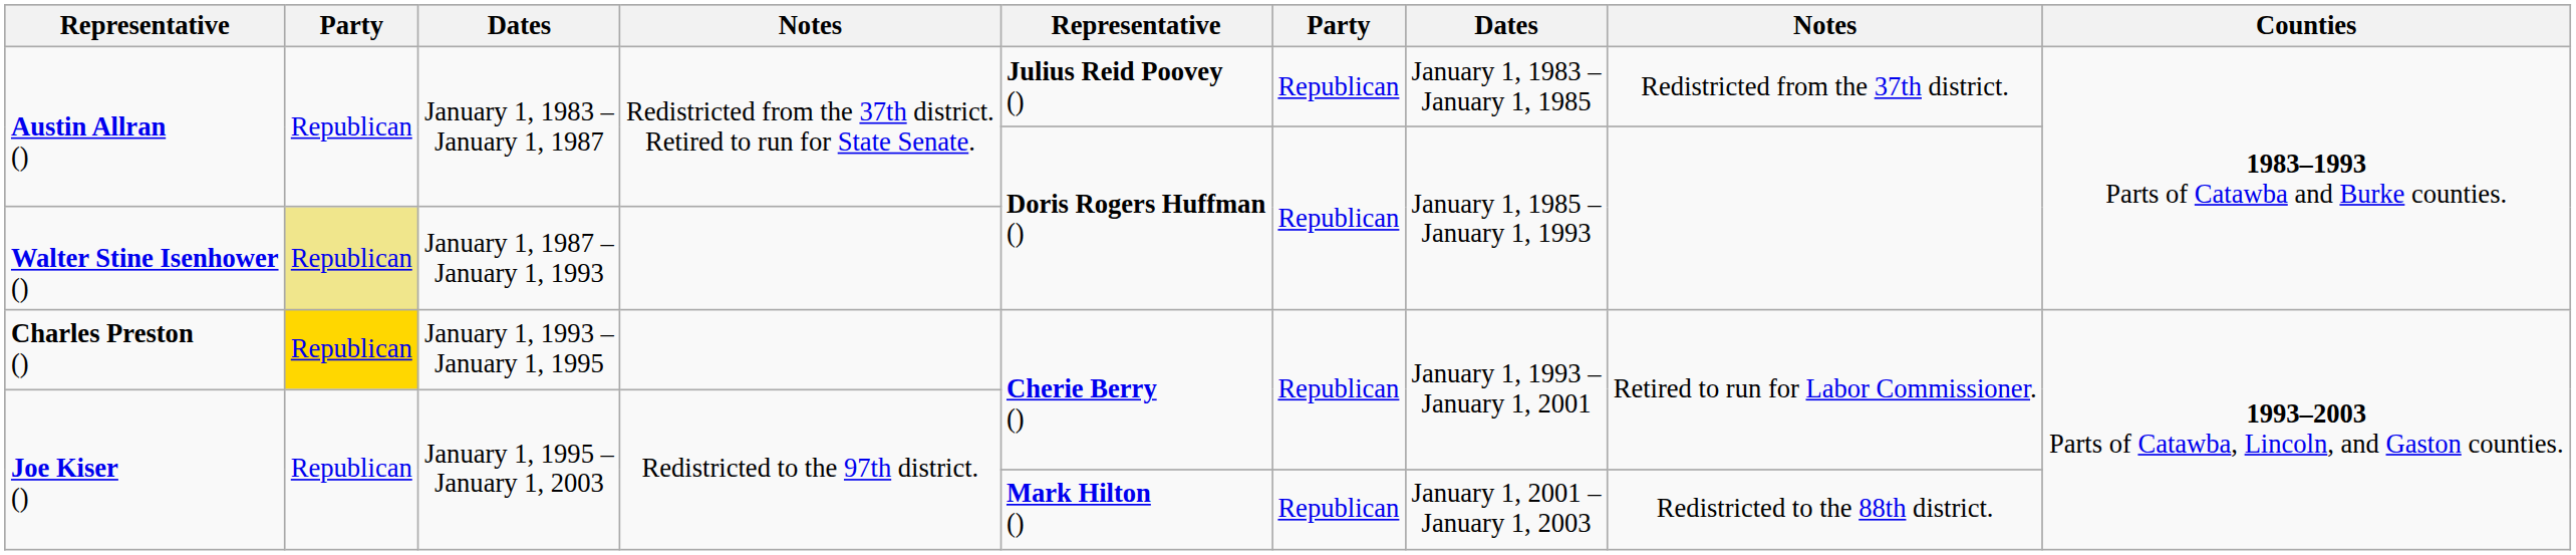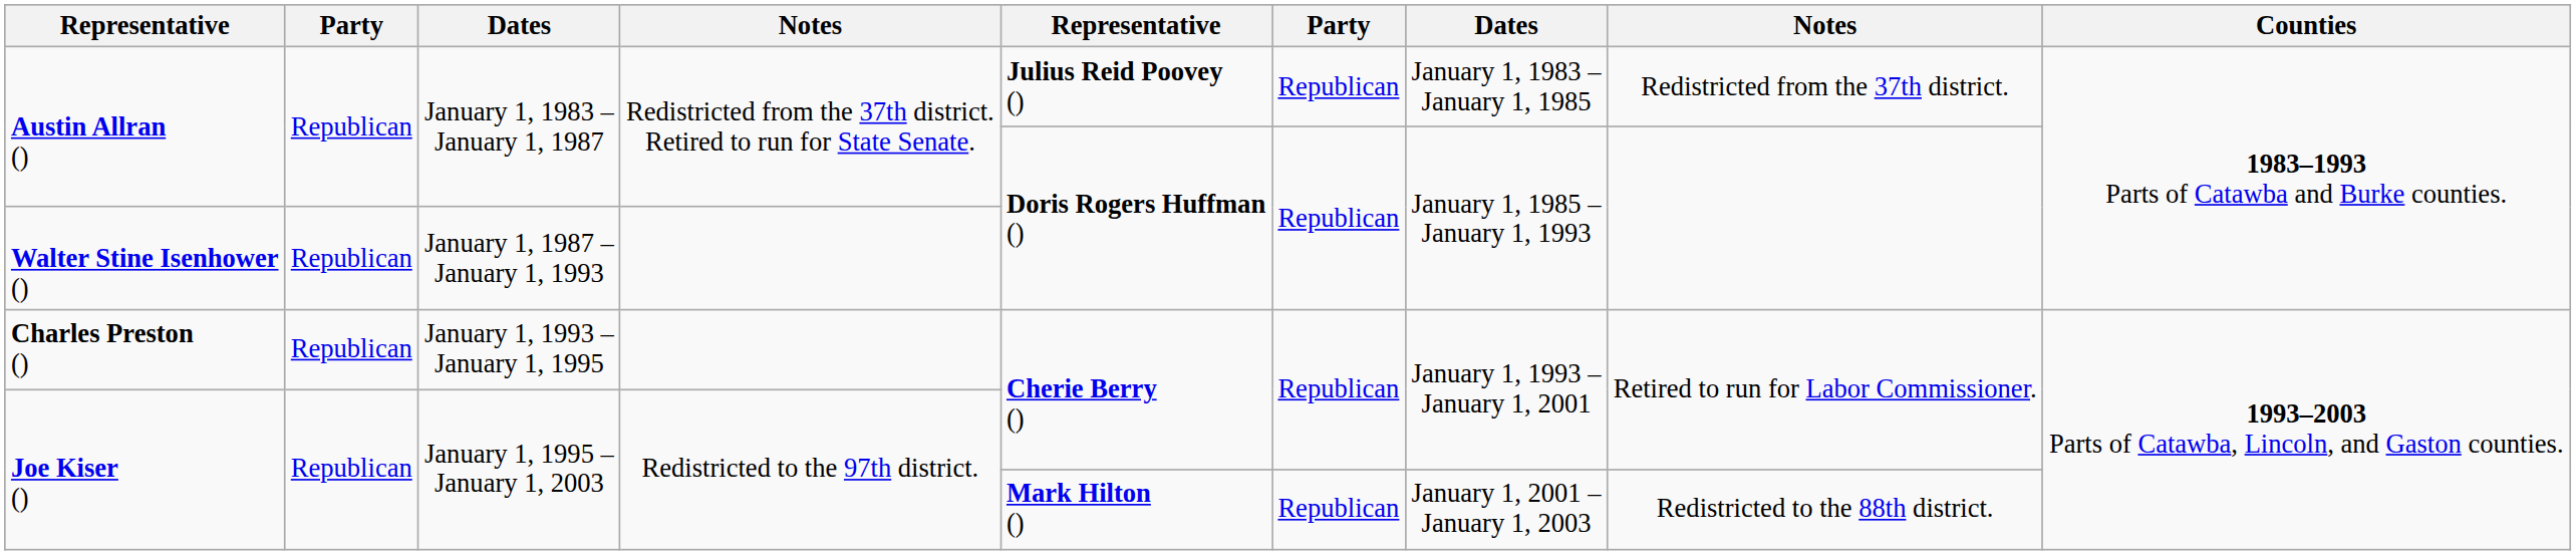Walter Stine Isenhower () | column 2: khaki background -> no background
Charles Preston () | column 2: gold background -> no background
